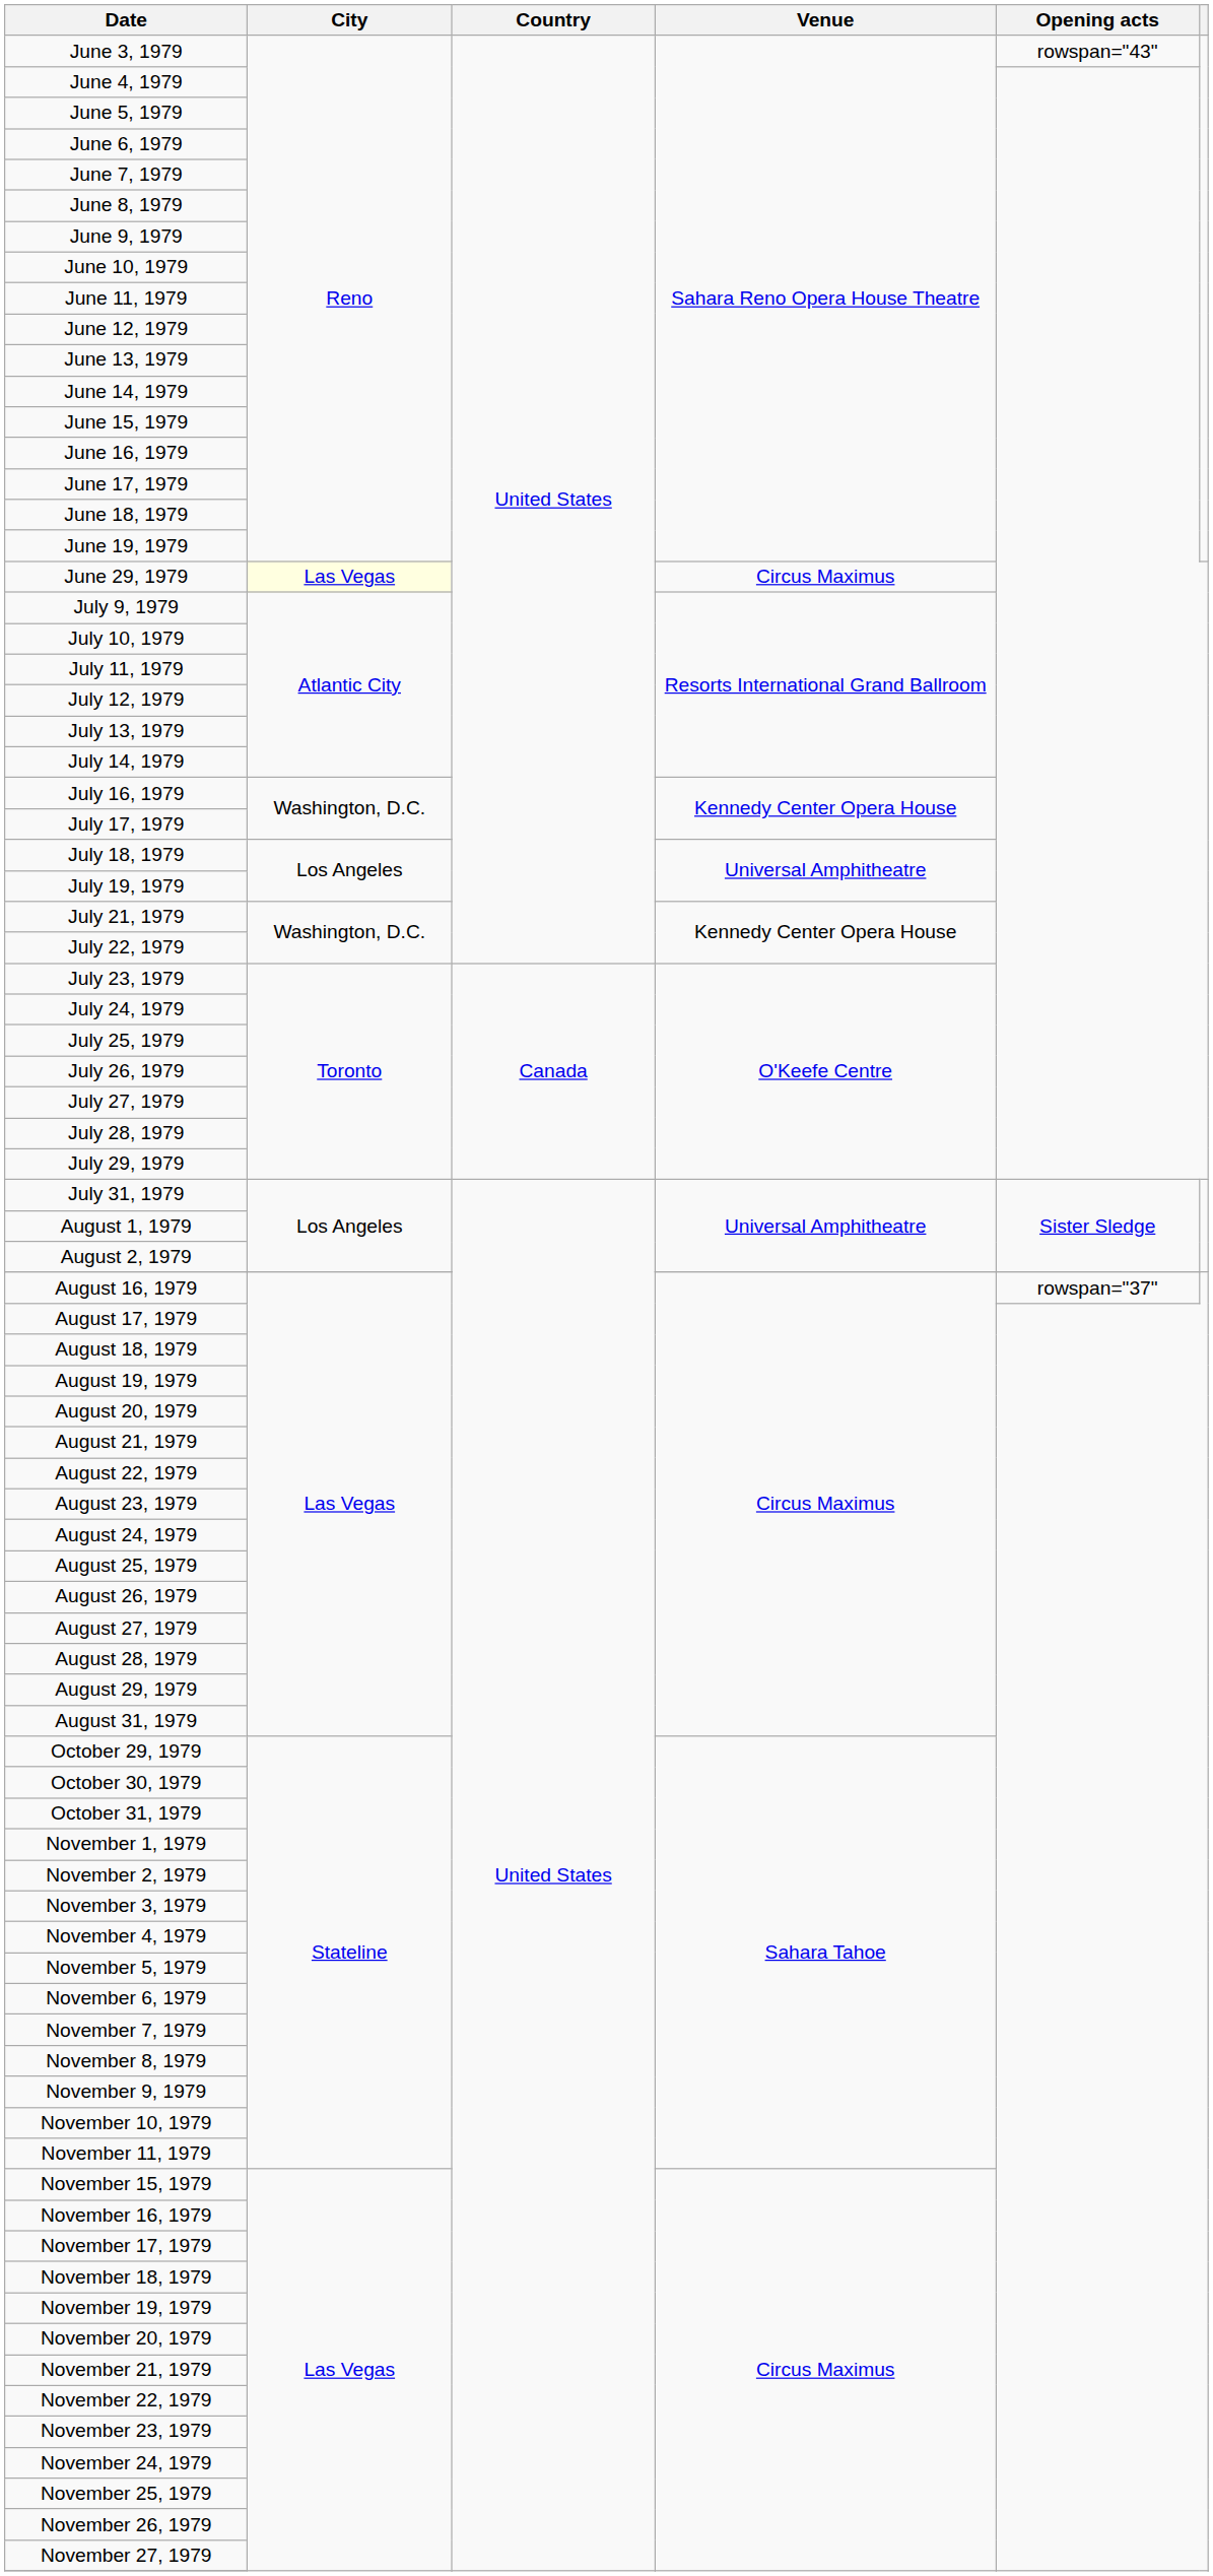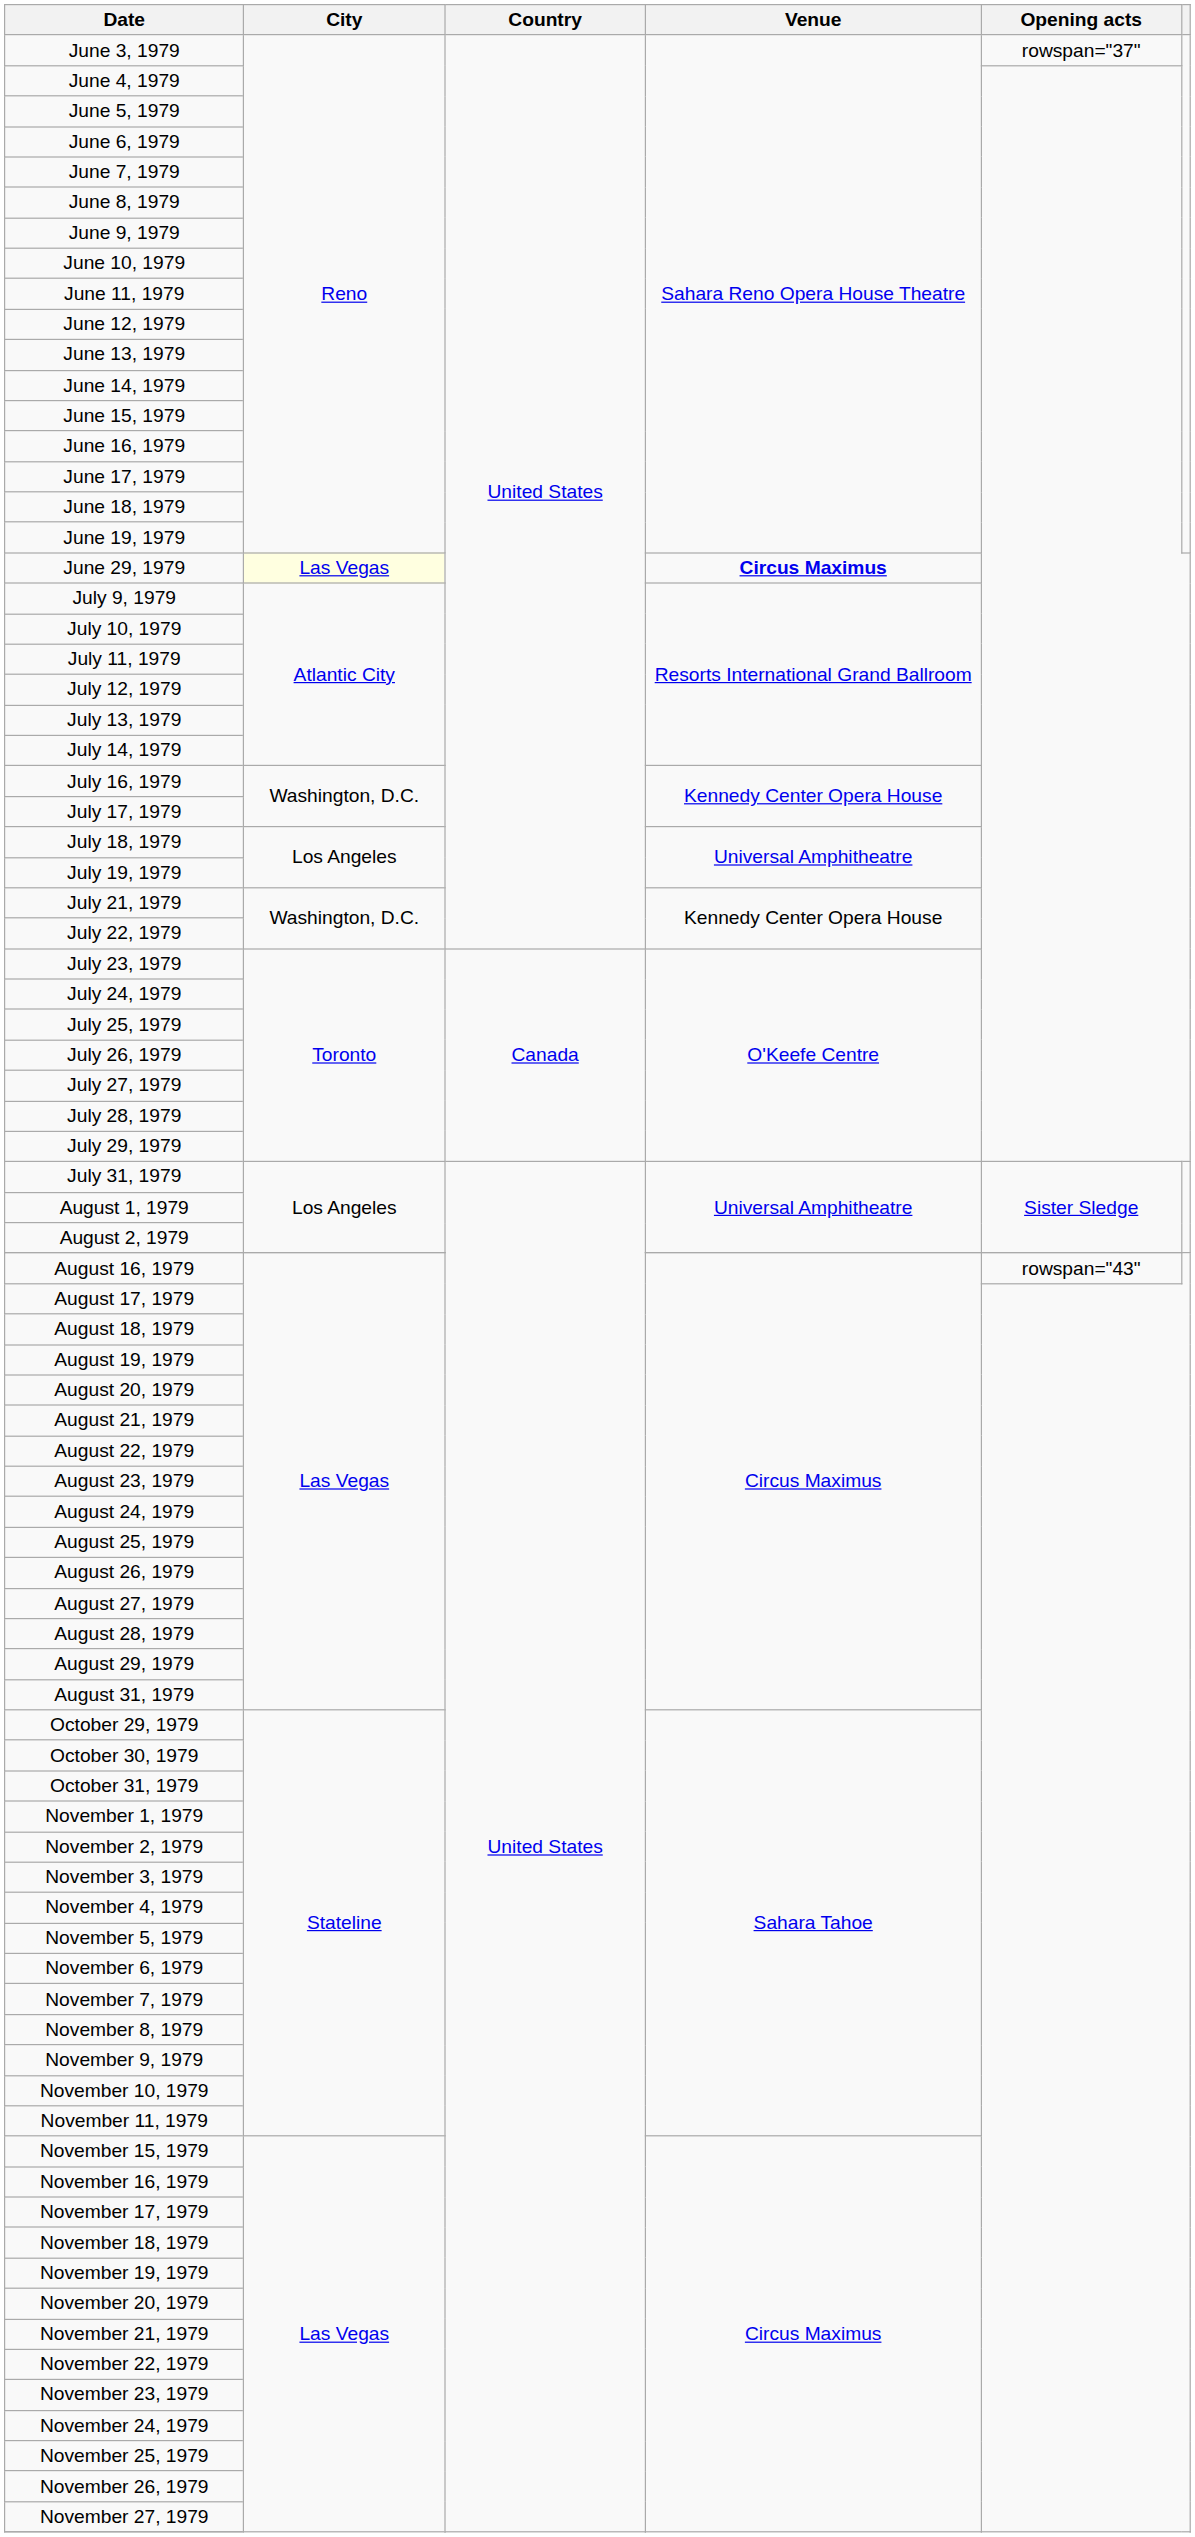June 3, 1979 | Opening acts: rowspan="43" -> rowspan="37"
June 29, 1979 | Venue: normal -> bold
August 16, 1979 | Opening acts: rowspan="37" -> rowspan="43"
